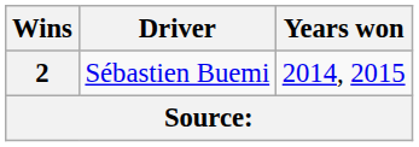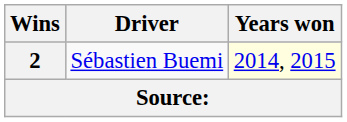2 | Years won: no background -> lightyellow background
